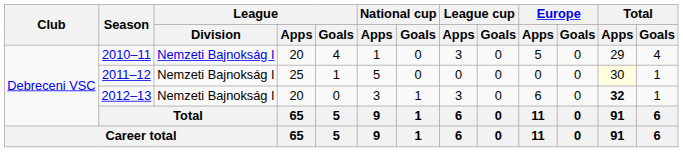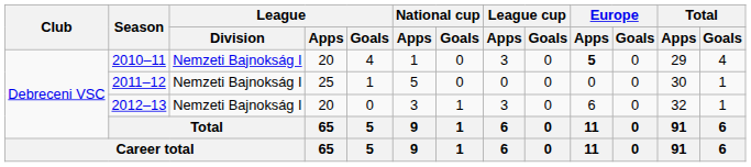2010–11 | Europe / Apps: normal -> bold
2011–12 | Total / Apps: lightyellow background -> no background
2012–13 | Total / Apps: bold -> normal
